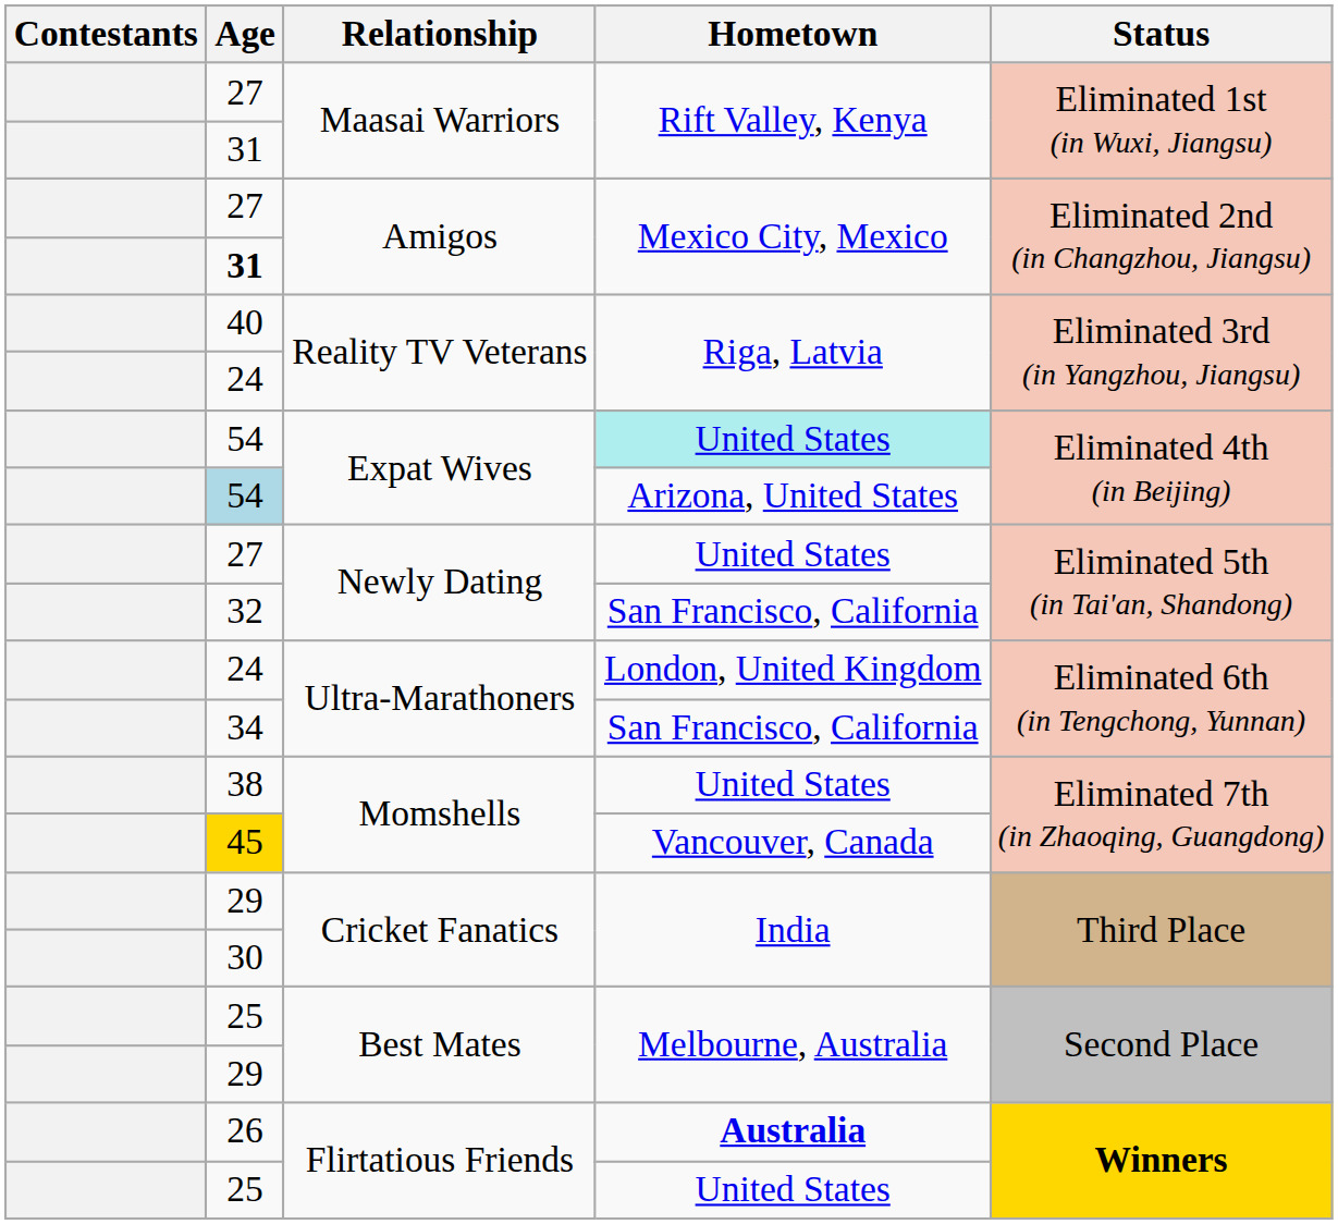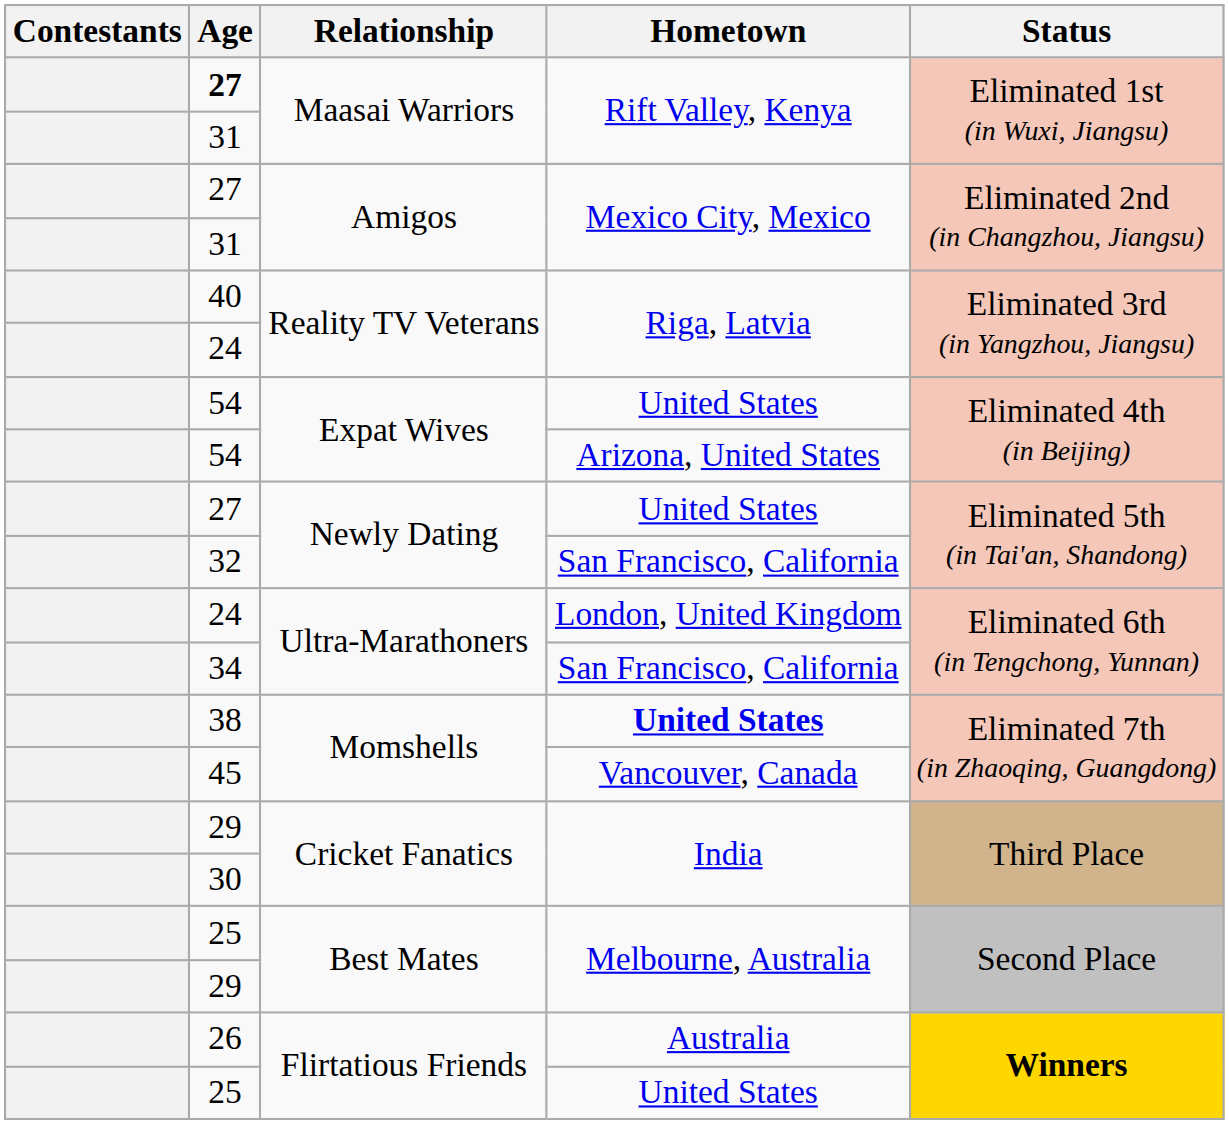27 / Rift Valley, Kenya | Age: normal -> bold
31 / Mexico City, Mexico | Age: bold -> normal
54 / United States | Hometown: paleturquoise background -> no background
54 / Arizona, United States | Age: lightblue background -> no background
38 | Hometown: normal -> bold
45 | Age: gold background -> no background
26 | Hometown: bold -> normal
